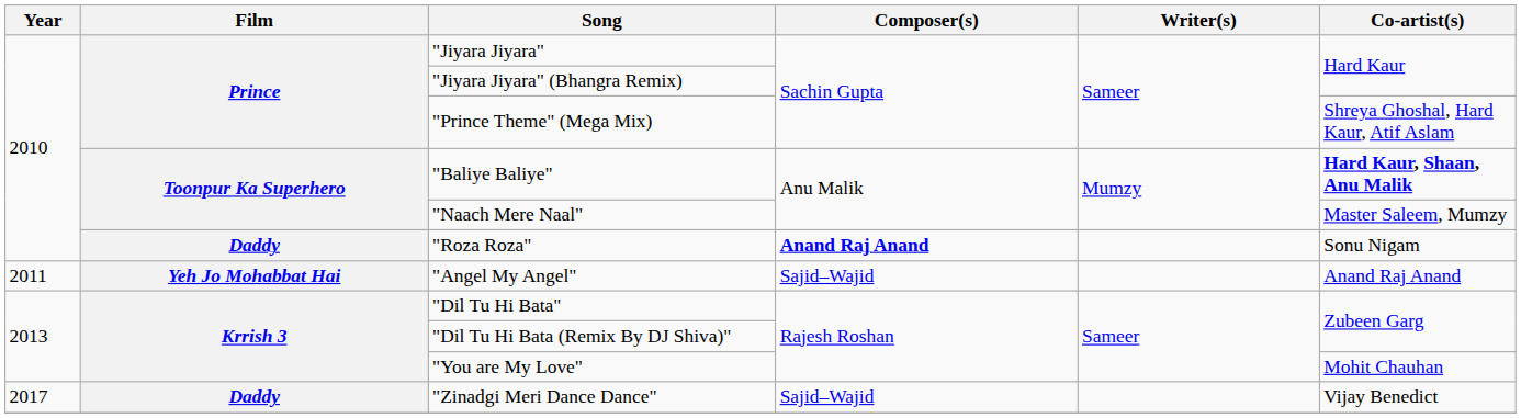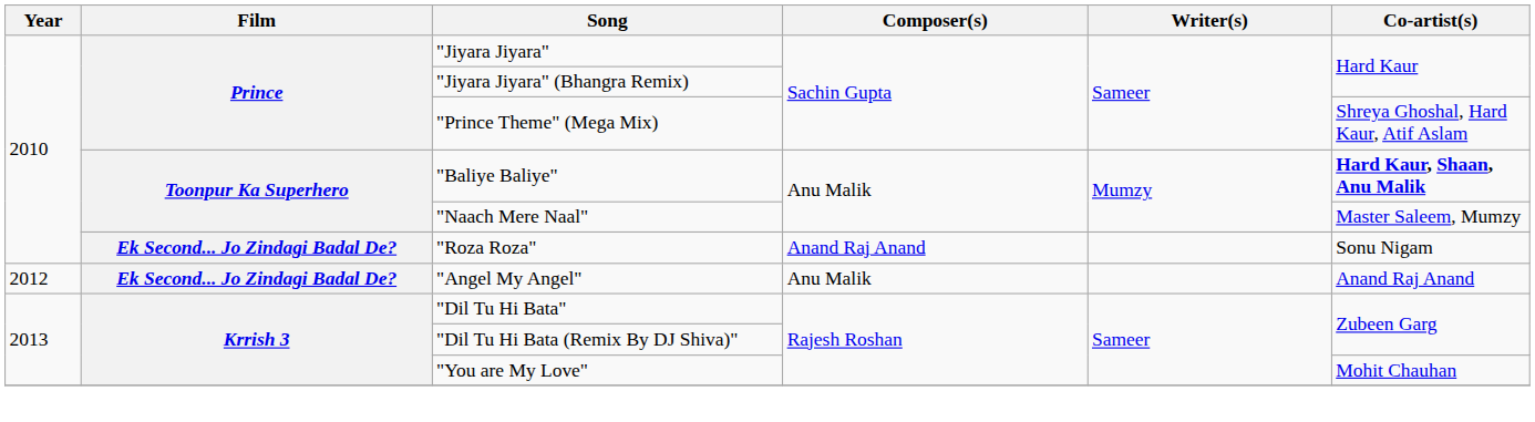"Roza Roza" | Film: Daddy -> Ek Second... Jo Zindagi Badal De?
"Roza Roza" | Composer(s): bold -> normal
"Angel My Angel" | Year: 2011 -> 2012
"Angel My Angel" | Film: Yeh Jo Mohabbat Hai -> Ek Second... Jo Zindagi Badal De?
"Angel My Angel" | Composer(s): Sajid–Wajid -> Anu Malik
- row: 2017 | Daddy | "Zinadgi Meri Dance Dance" | Sajid–Wajid | Vijay Benedict
